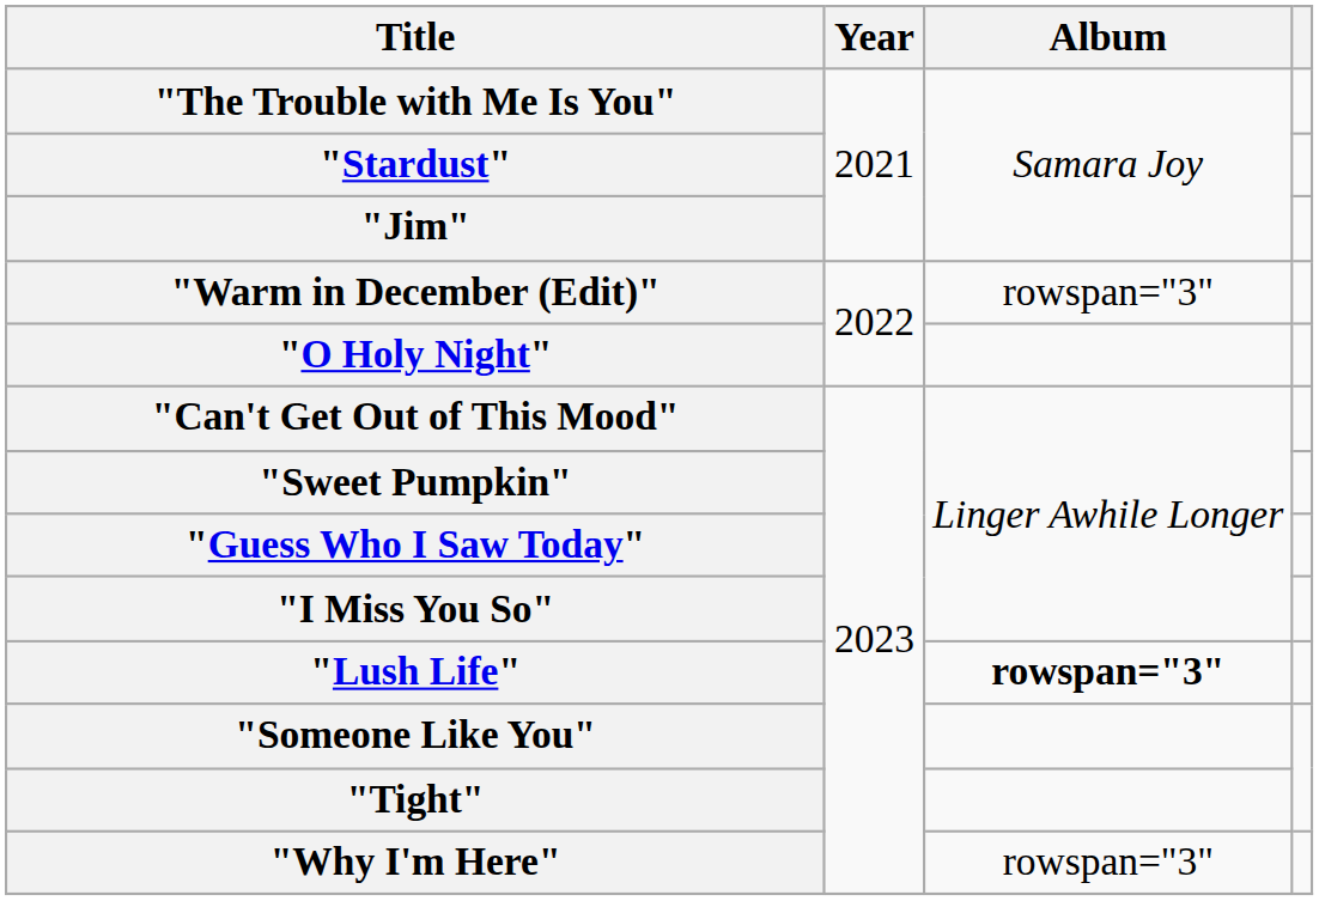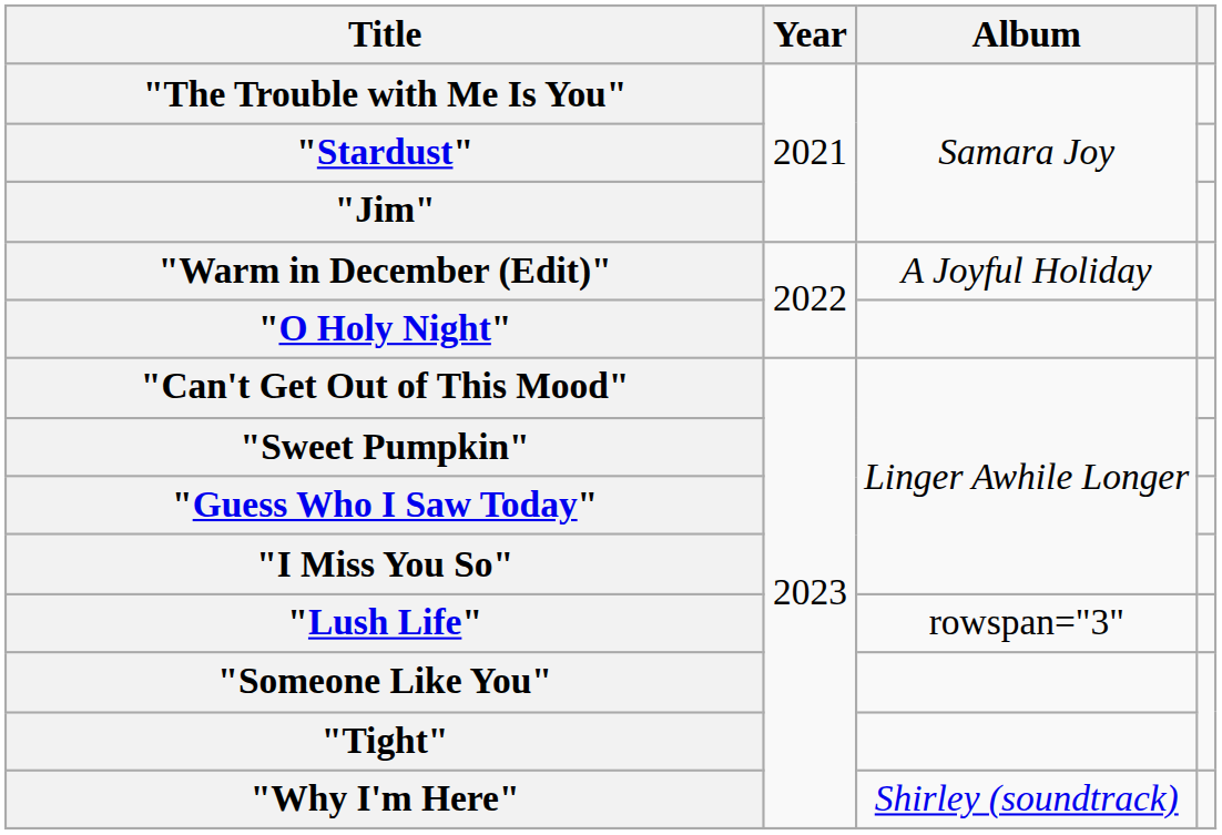"Warm in December (Edit)" | Album: rowspan="3" -> A Joyful Holiday
"Lush Life" | Album: bold -> normal
"Why I'm Here" | Album: rowspan="3" -> Shirley (soundtrack)
